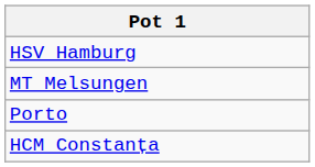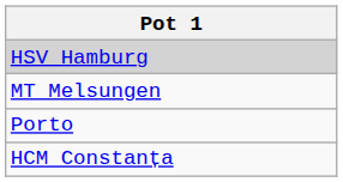row 2 | column 1: no background -> lightgrey background
